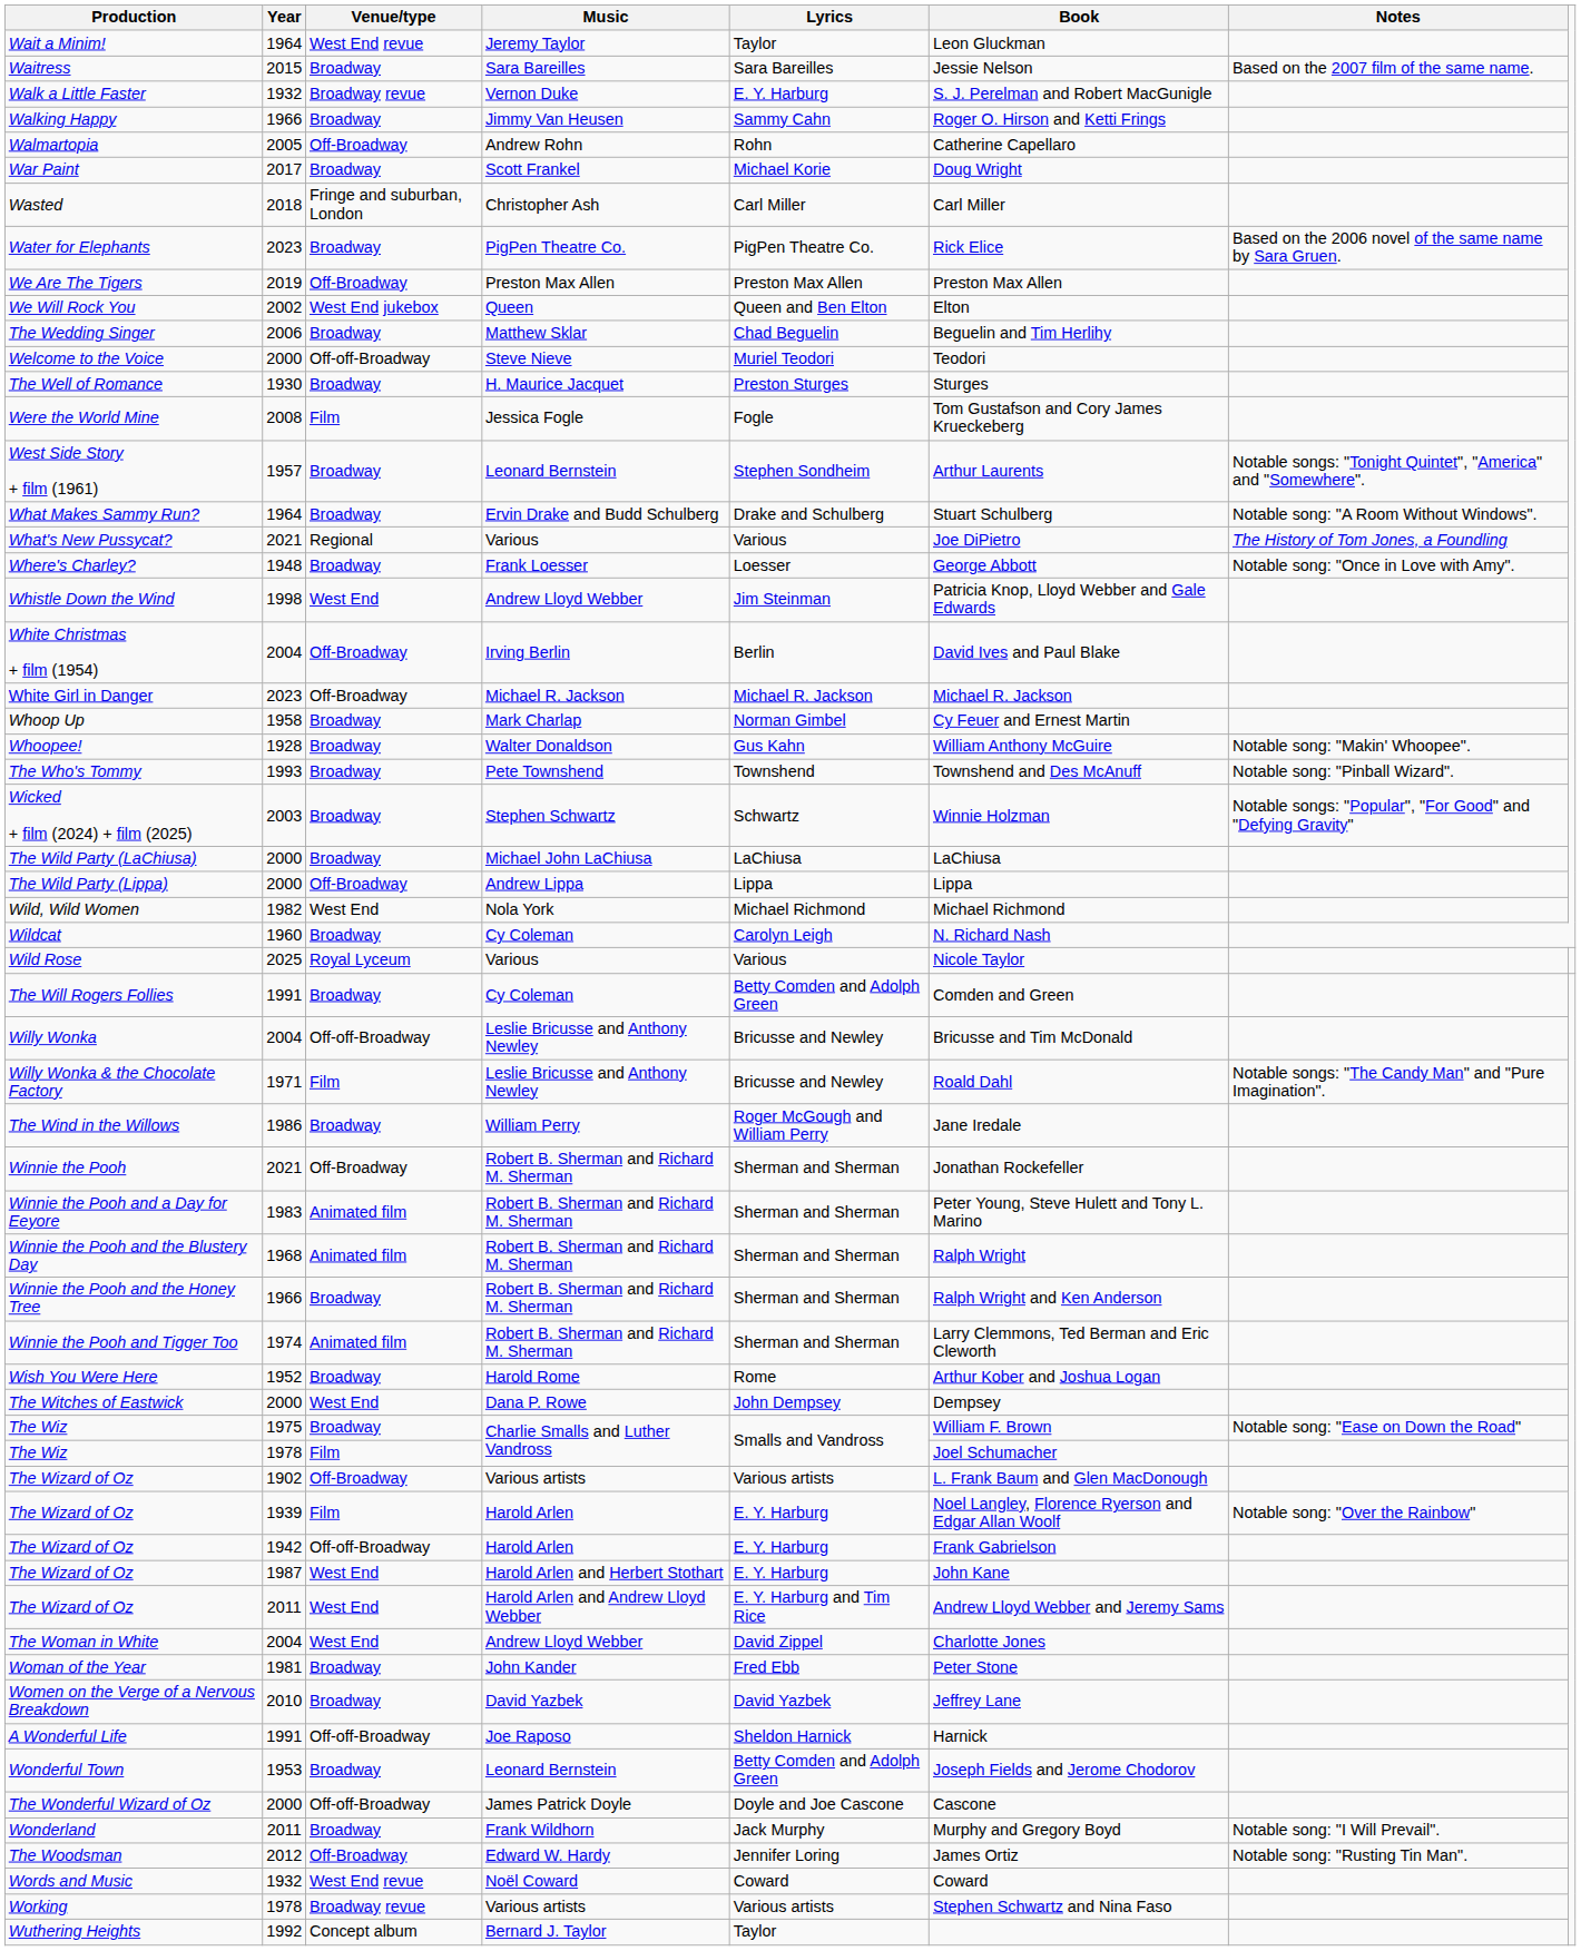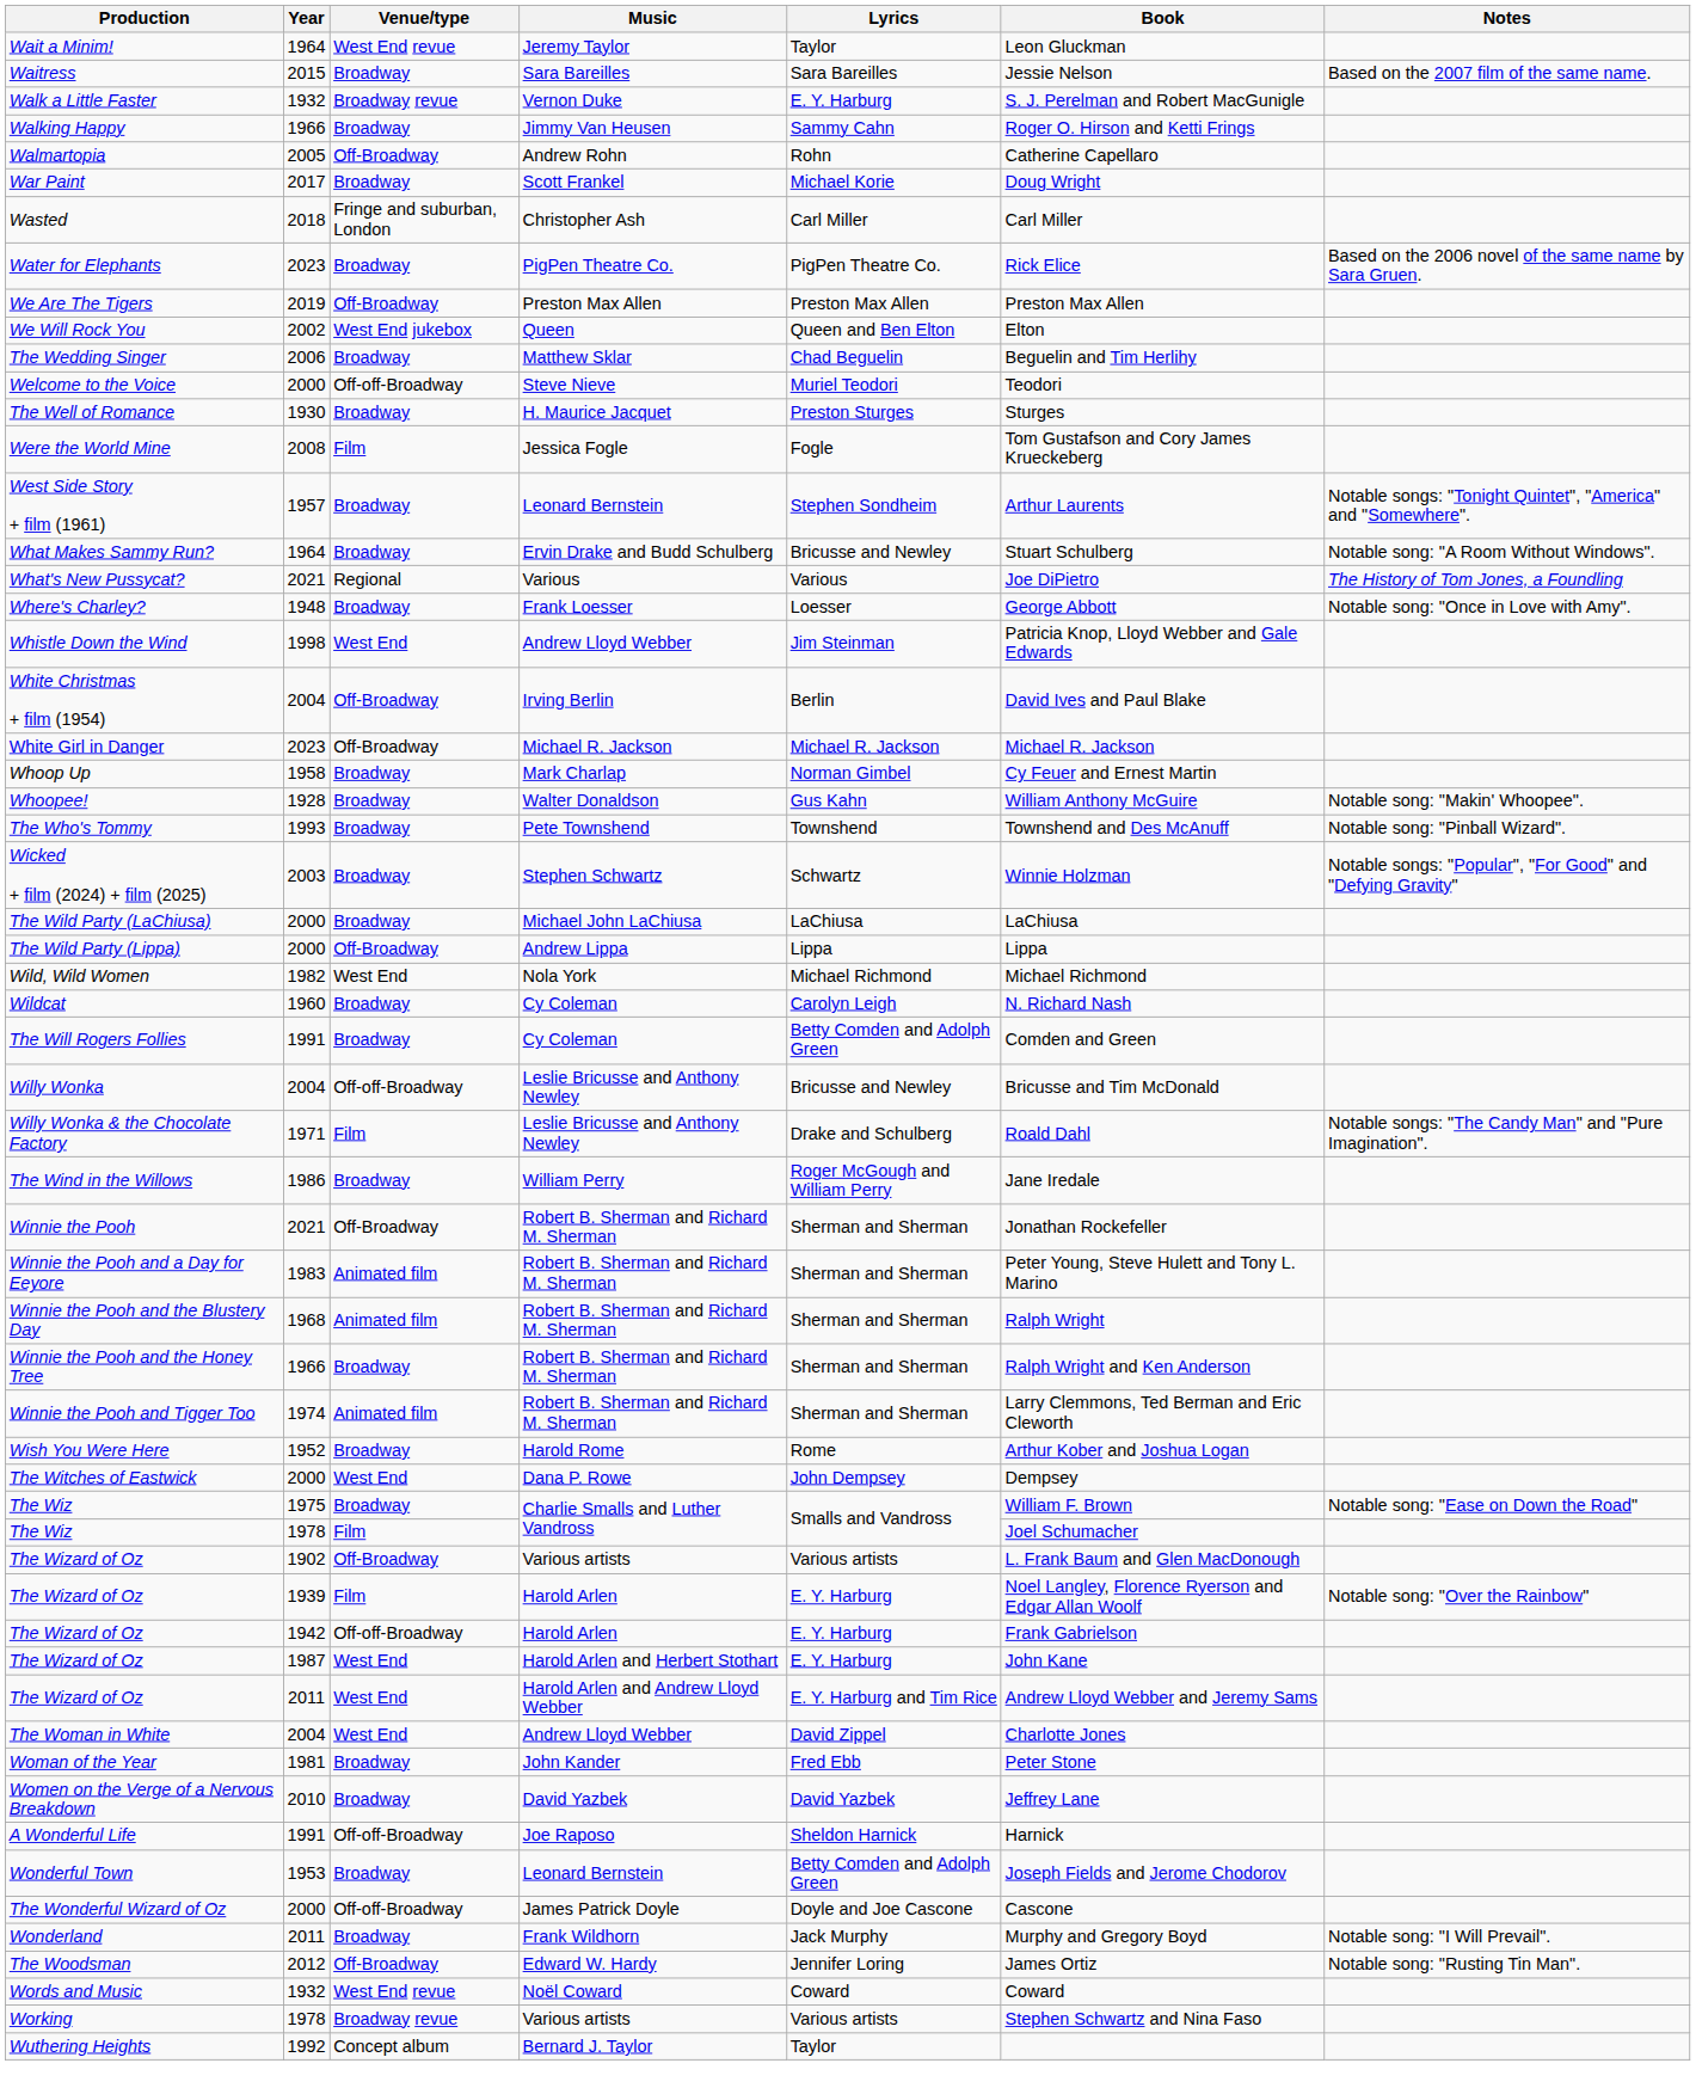What Makes Sammy Run? | Lyrics: Drake and Schulberg -> Bricusse and Newley
- row: Wild Rose | 2025 | Royal Lyceum | Various | Various | Nicole Taylor
Willy Wonka & the Chocolate Factory | Lyrics: Bricusse and Newley -> Drake and Schulberg
